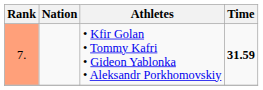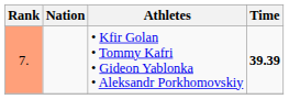row 2 | Time: 31.59 -> 39.39
